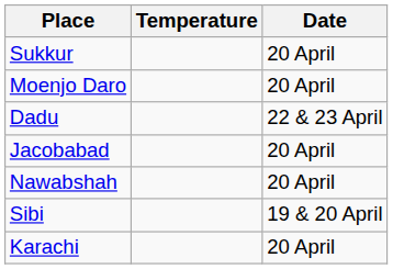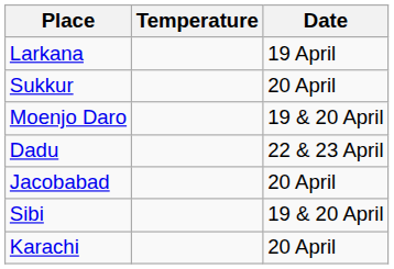+ row: Larkana | 19 April
Moenjo Daro | Date: 20 April -> 19 & 20 April
- row: Nawabshah | 20 April
